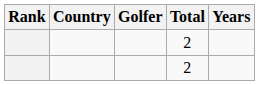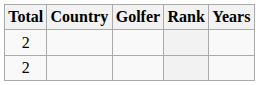columns swapped: Rank <-> Total
